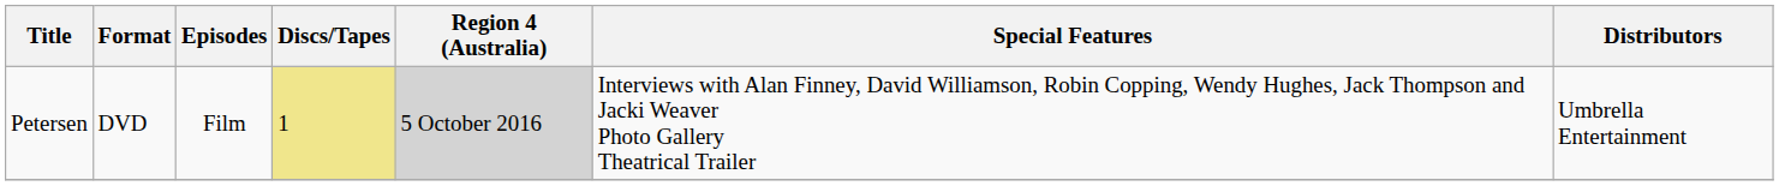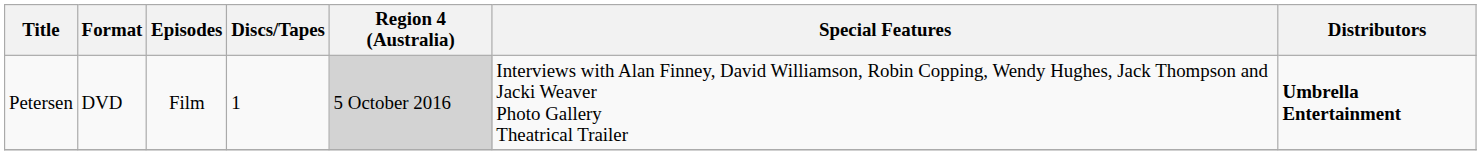Petersen | Discs/Tapes: khaki background -> no background
Petersen | Distributors: normal -> bold
